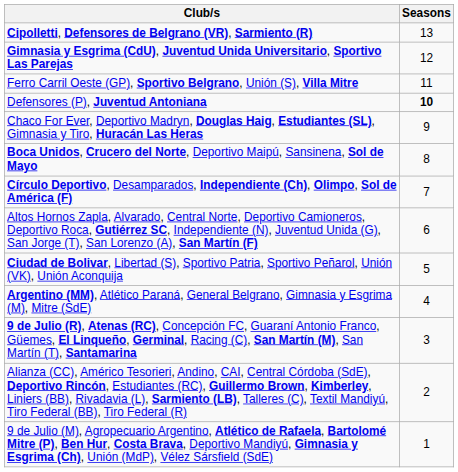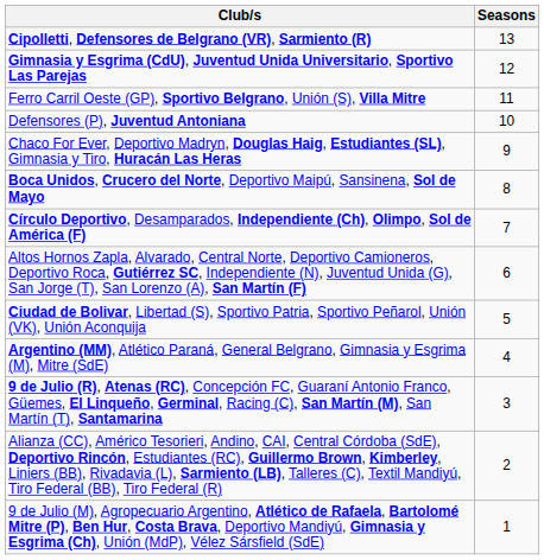Defensores (P), Juventud Antoniana | Seasons: bold -> normal
